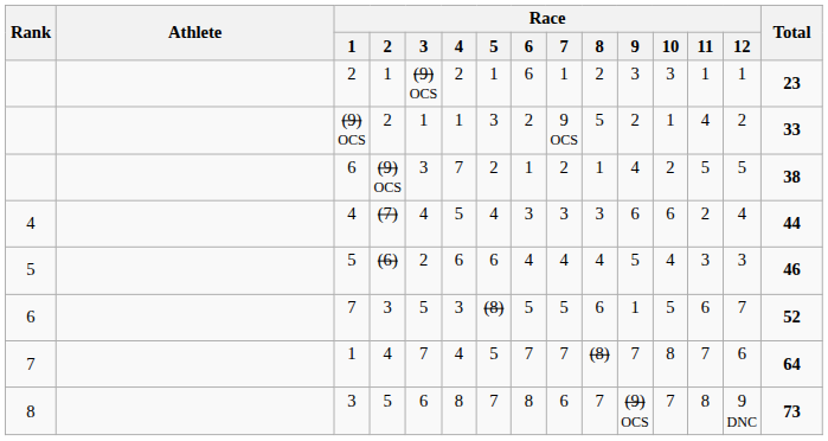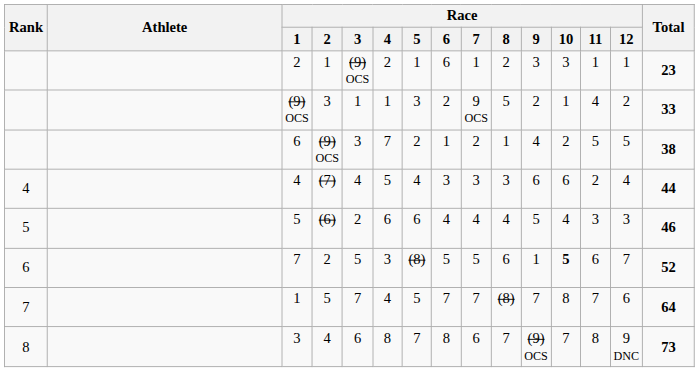row 4 | Race / 2: 2 -> 3
row 8 | Race / 2: 3 -> 2
row 8 | Race / 10: normal -> bold
row 9 | Race / 2: 4 -> 5
row 10 | Race / 2: 5 -> 4
